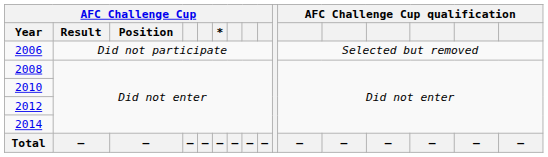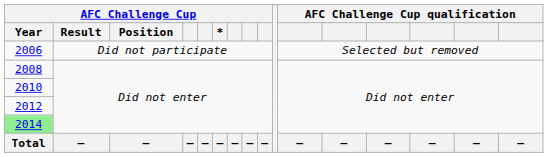2014 | AFC Challenge Cup / Year: no background -> lightgreen background
